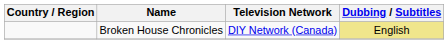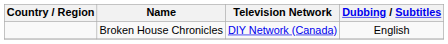Broken House Chronicles | Dubbing / Subtitles: khaki background -> no background
